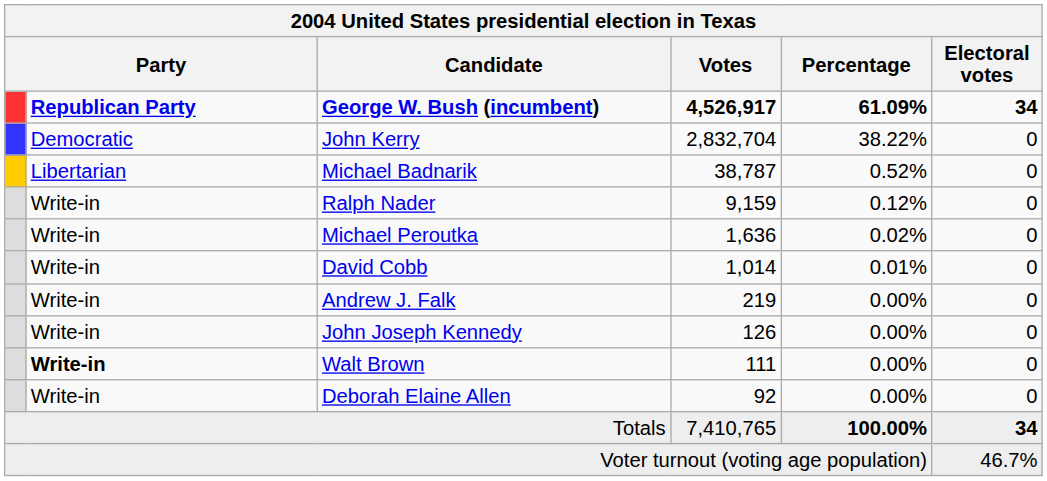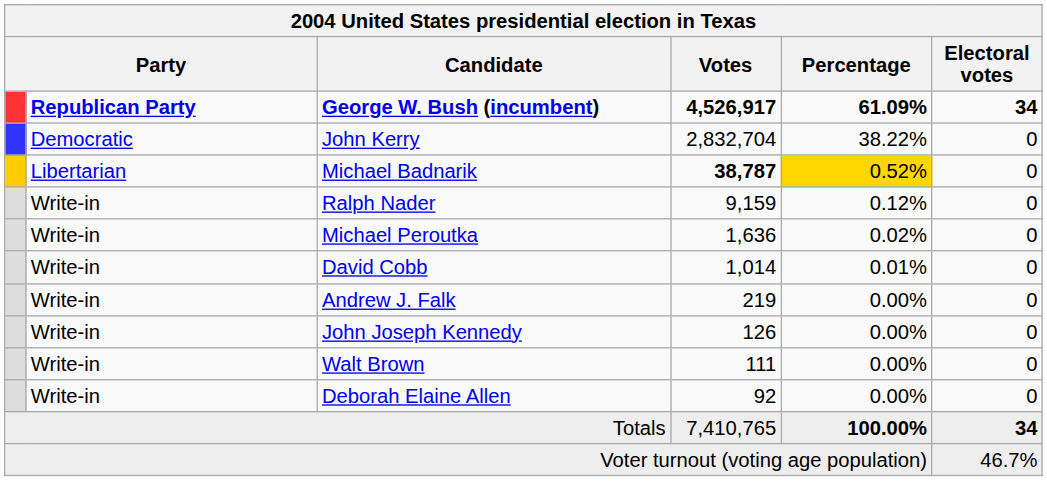Michael Badnarik | Votes: normal -> bold
Michael Badnarik | Percentage: no background -> gold background
Walt Brown | column 2: bold -> normal
